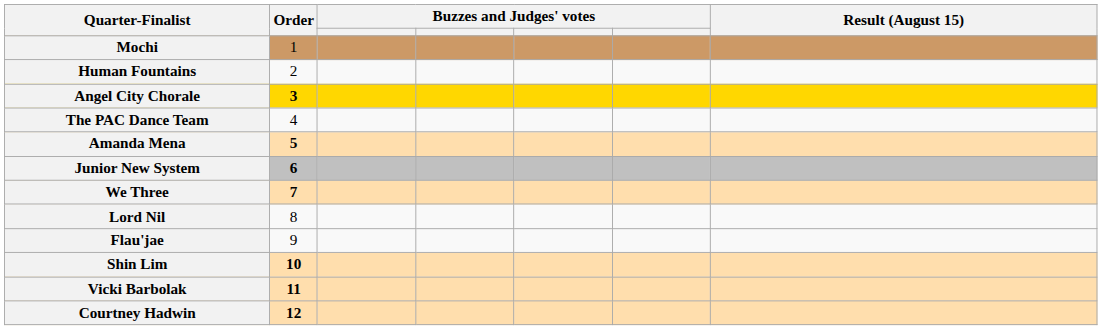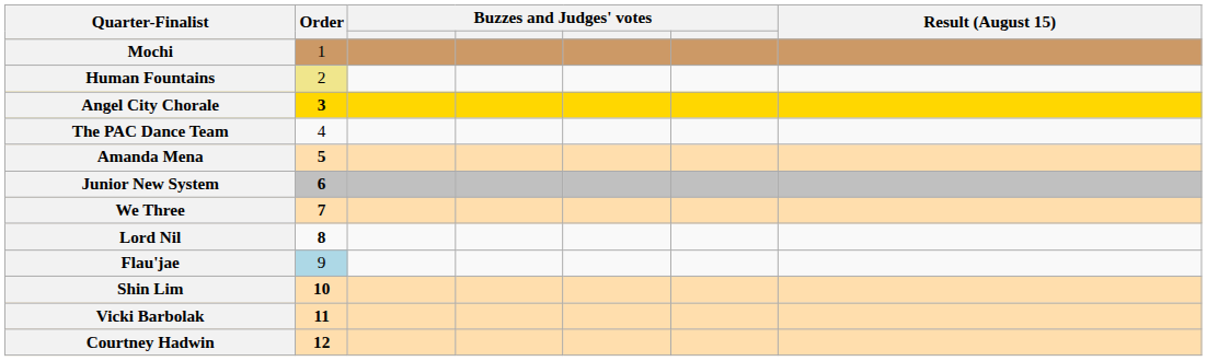Human Fountains | Order: no background -> khaki background
Lord Nil | Order: normal -> bold
Flau'jae | Order: no background -> lightblue background
